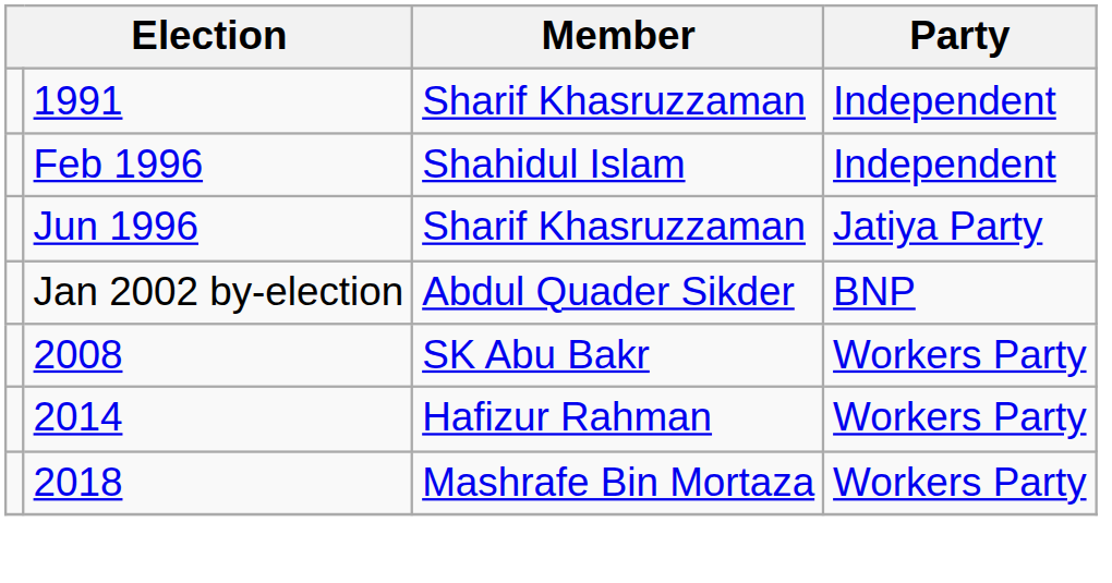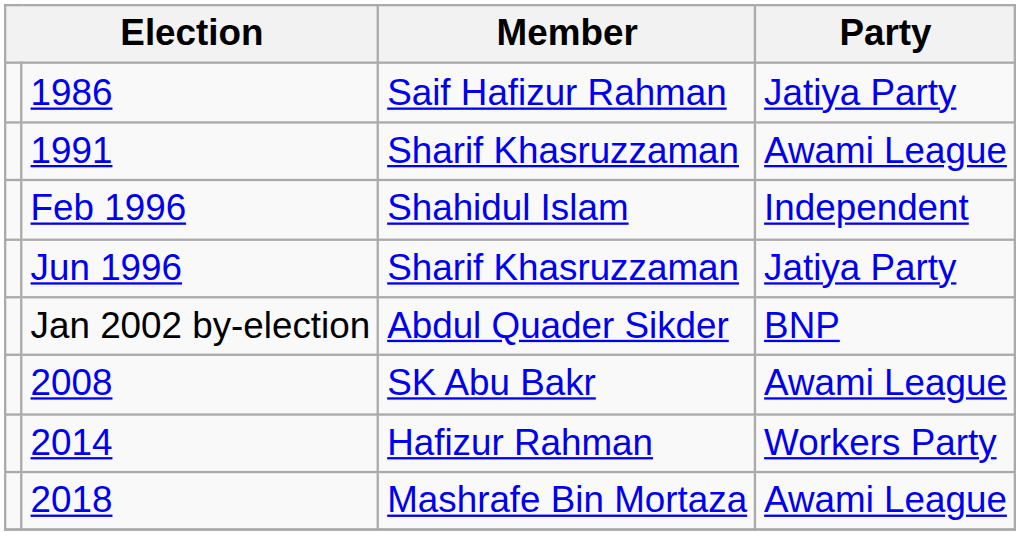+ row: 1986 | Saif Hafizur Rahman | Jatiya Party
1991 | Party: Independent -> Awami League
2008 | Party: Workers Party -> Awami League
2018 | Party: Workers Party -> Awami League
